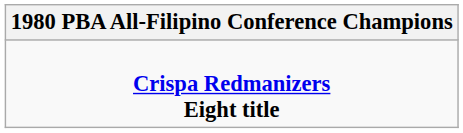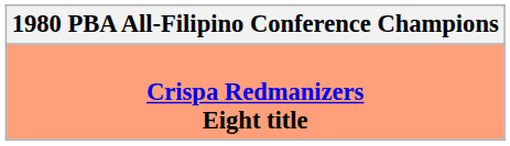row 2 | column 1: no background -> lightsalmon background
